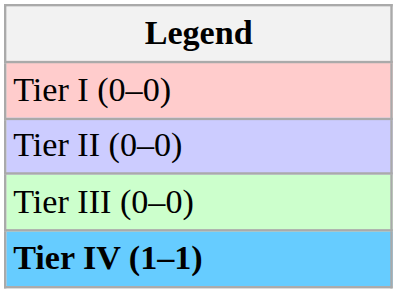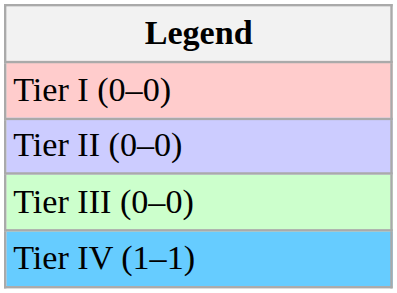row 5 | column 1: bold -> normal
